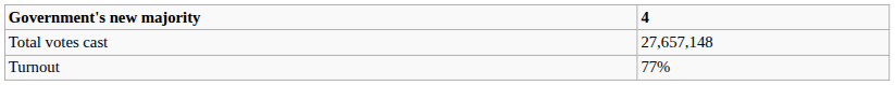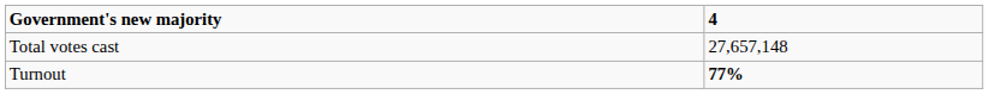Turnout | 4: normal -> bold
